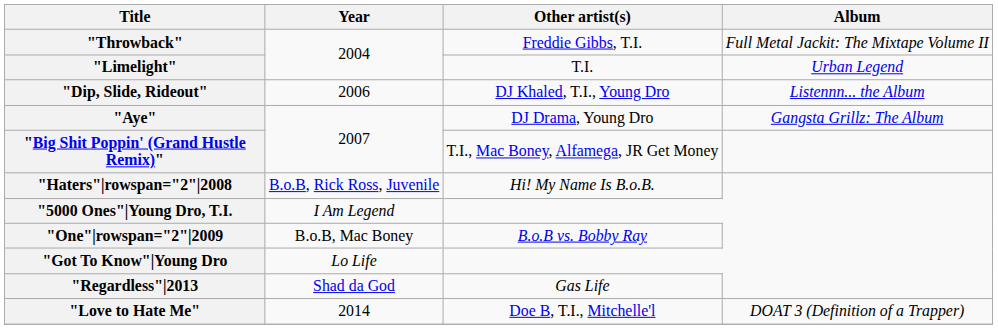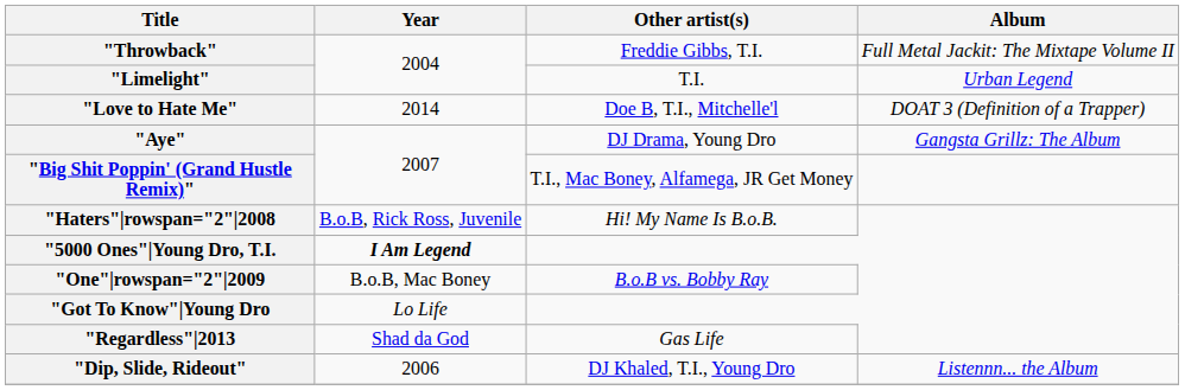rows swapped: "Dip, Slide, Rideout" <-> "Love to Hate Me"
"5000 Ones"|Young Dro, T.I. | Year: normal -> bold
